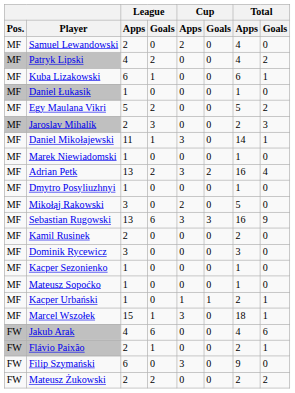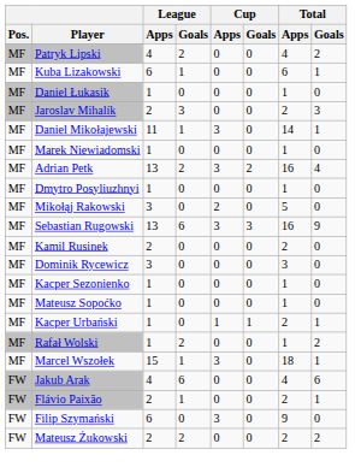- row: MF | Samuel Lewandowski | 2 | 0 | 2 | 0 | 4 | 0
- row: MF | Egy Maulana Vikri | 5 | 2 | 0 | 0 | 5 | 2
+ row: MF | Rafał Wolski | 1 | 2 | 0 | 0 | 1 | 2
